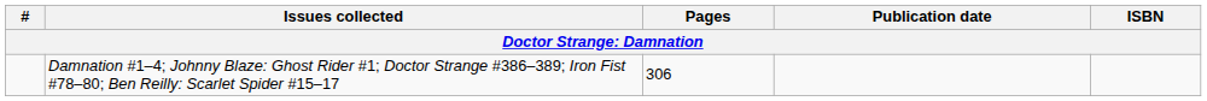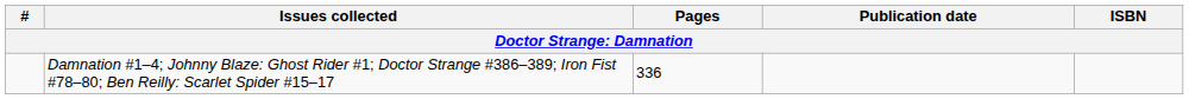row 3 | Pages: 306 -> 336
